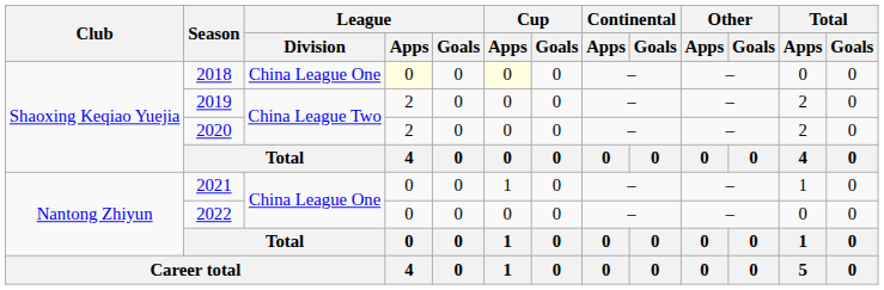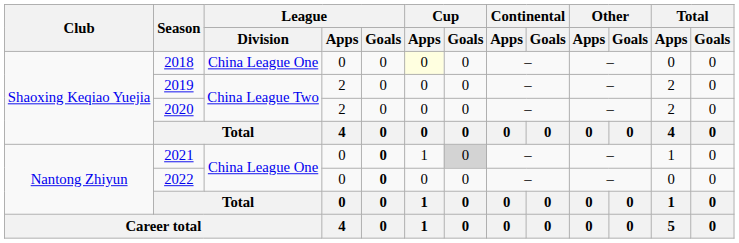2018 | League / Apps: lightyellow background -> no background
2021 | League / Goals: normal -> bold
2021 | Cup / Goals: no background -> lightgrey background
2022 | League / Goals: normal -> bold
